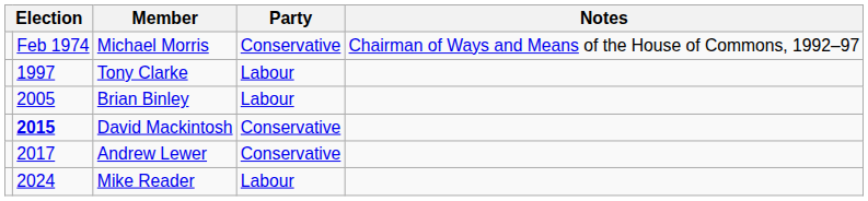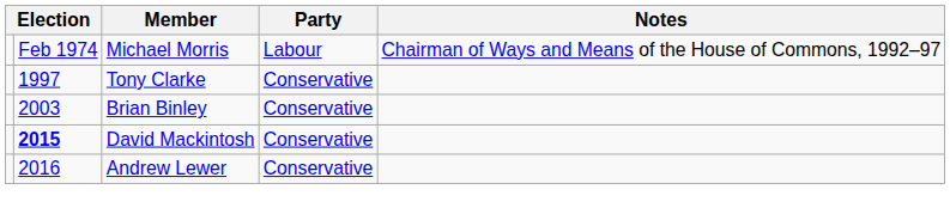Michael Morris | Party: Conservative -> Labour
Tony Clarke | Party: Labour -> Conservative
Brian Binley | column 2: 2005 -> 2003
Brian Binley | Party: Labour -> Conservative
Andrew Lewer | column 2: 2017 -> 2016
- row: 2024 | Mike Reader | Labour
